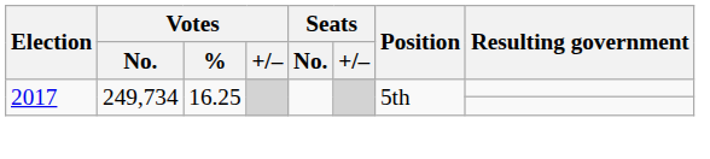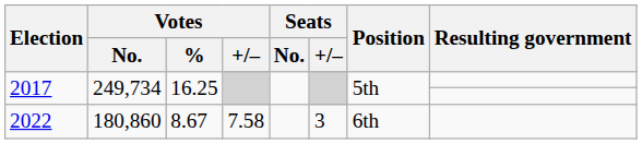+ row: 2022 | 180,860 | 8.67 | 7.58 | 3 | 6th
